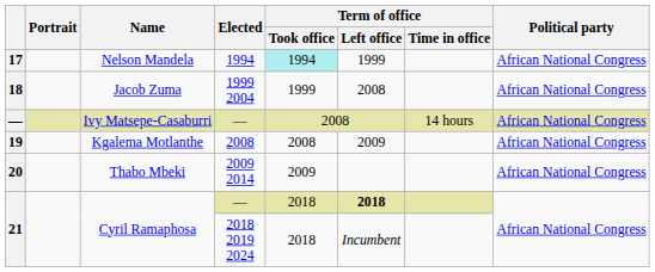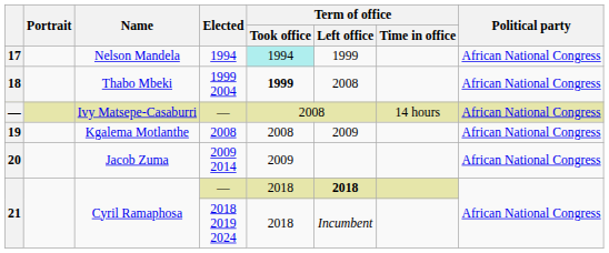18 | Name: Jacob Zuma -> Thabo Mbeki
18 | Term of office / Took office: normal -> bold
20 | Name: Thabo Mbeki -> Jacob Zuma
